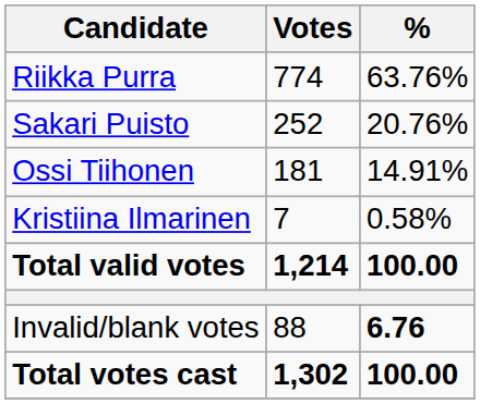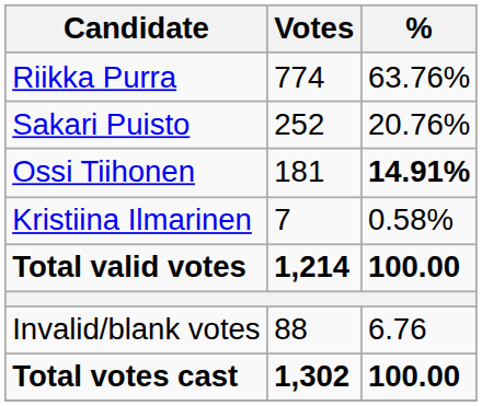Ossi Tiihonen | %: normal -> bold
Invalid/blank votes | %: bold -> normal
